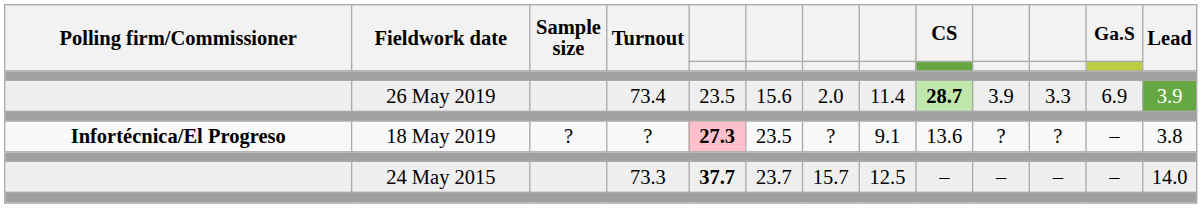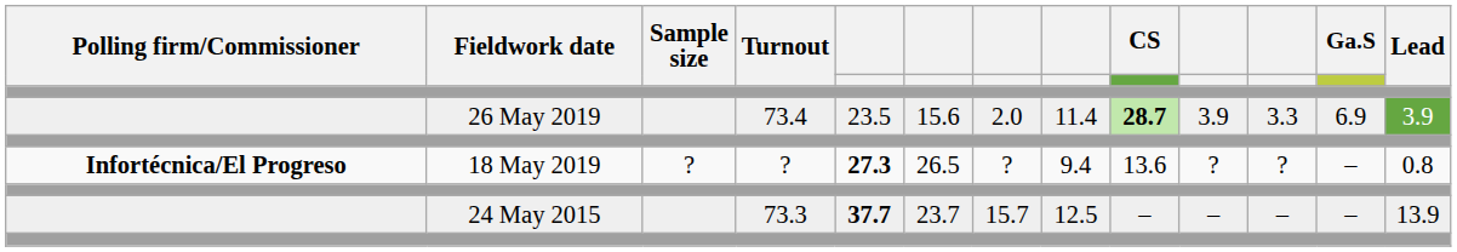18 May 2019 | column 5: pink background -> no background
18 May 2019 | column 6: 23.5 -> 26.5
18 May 2019 | column 8: 9.1 -> 9.4
18 May 2019 | Lead: 3.8 -> 0.8
24 May 2015 | Lead: 14.0 -> 13.9
